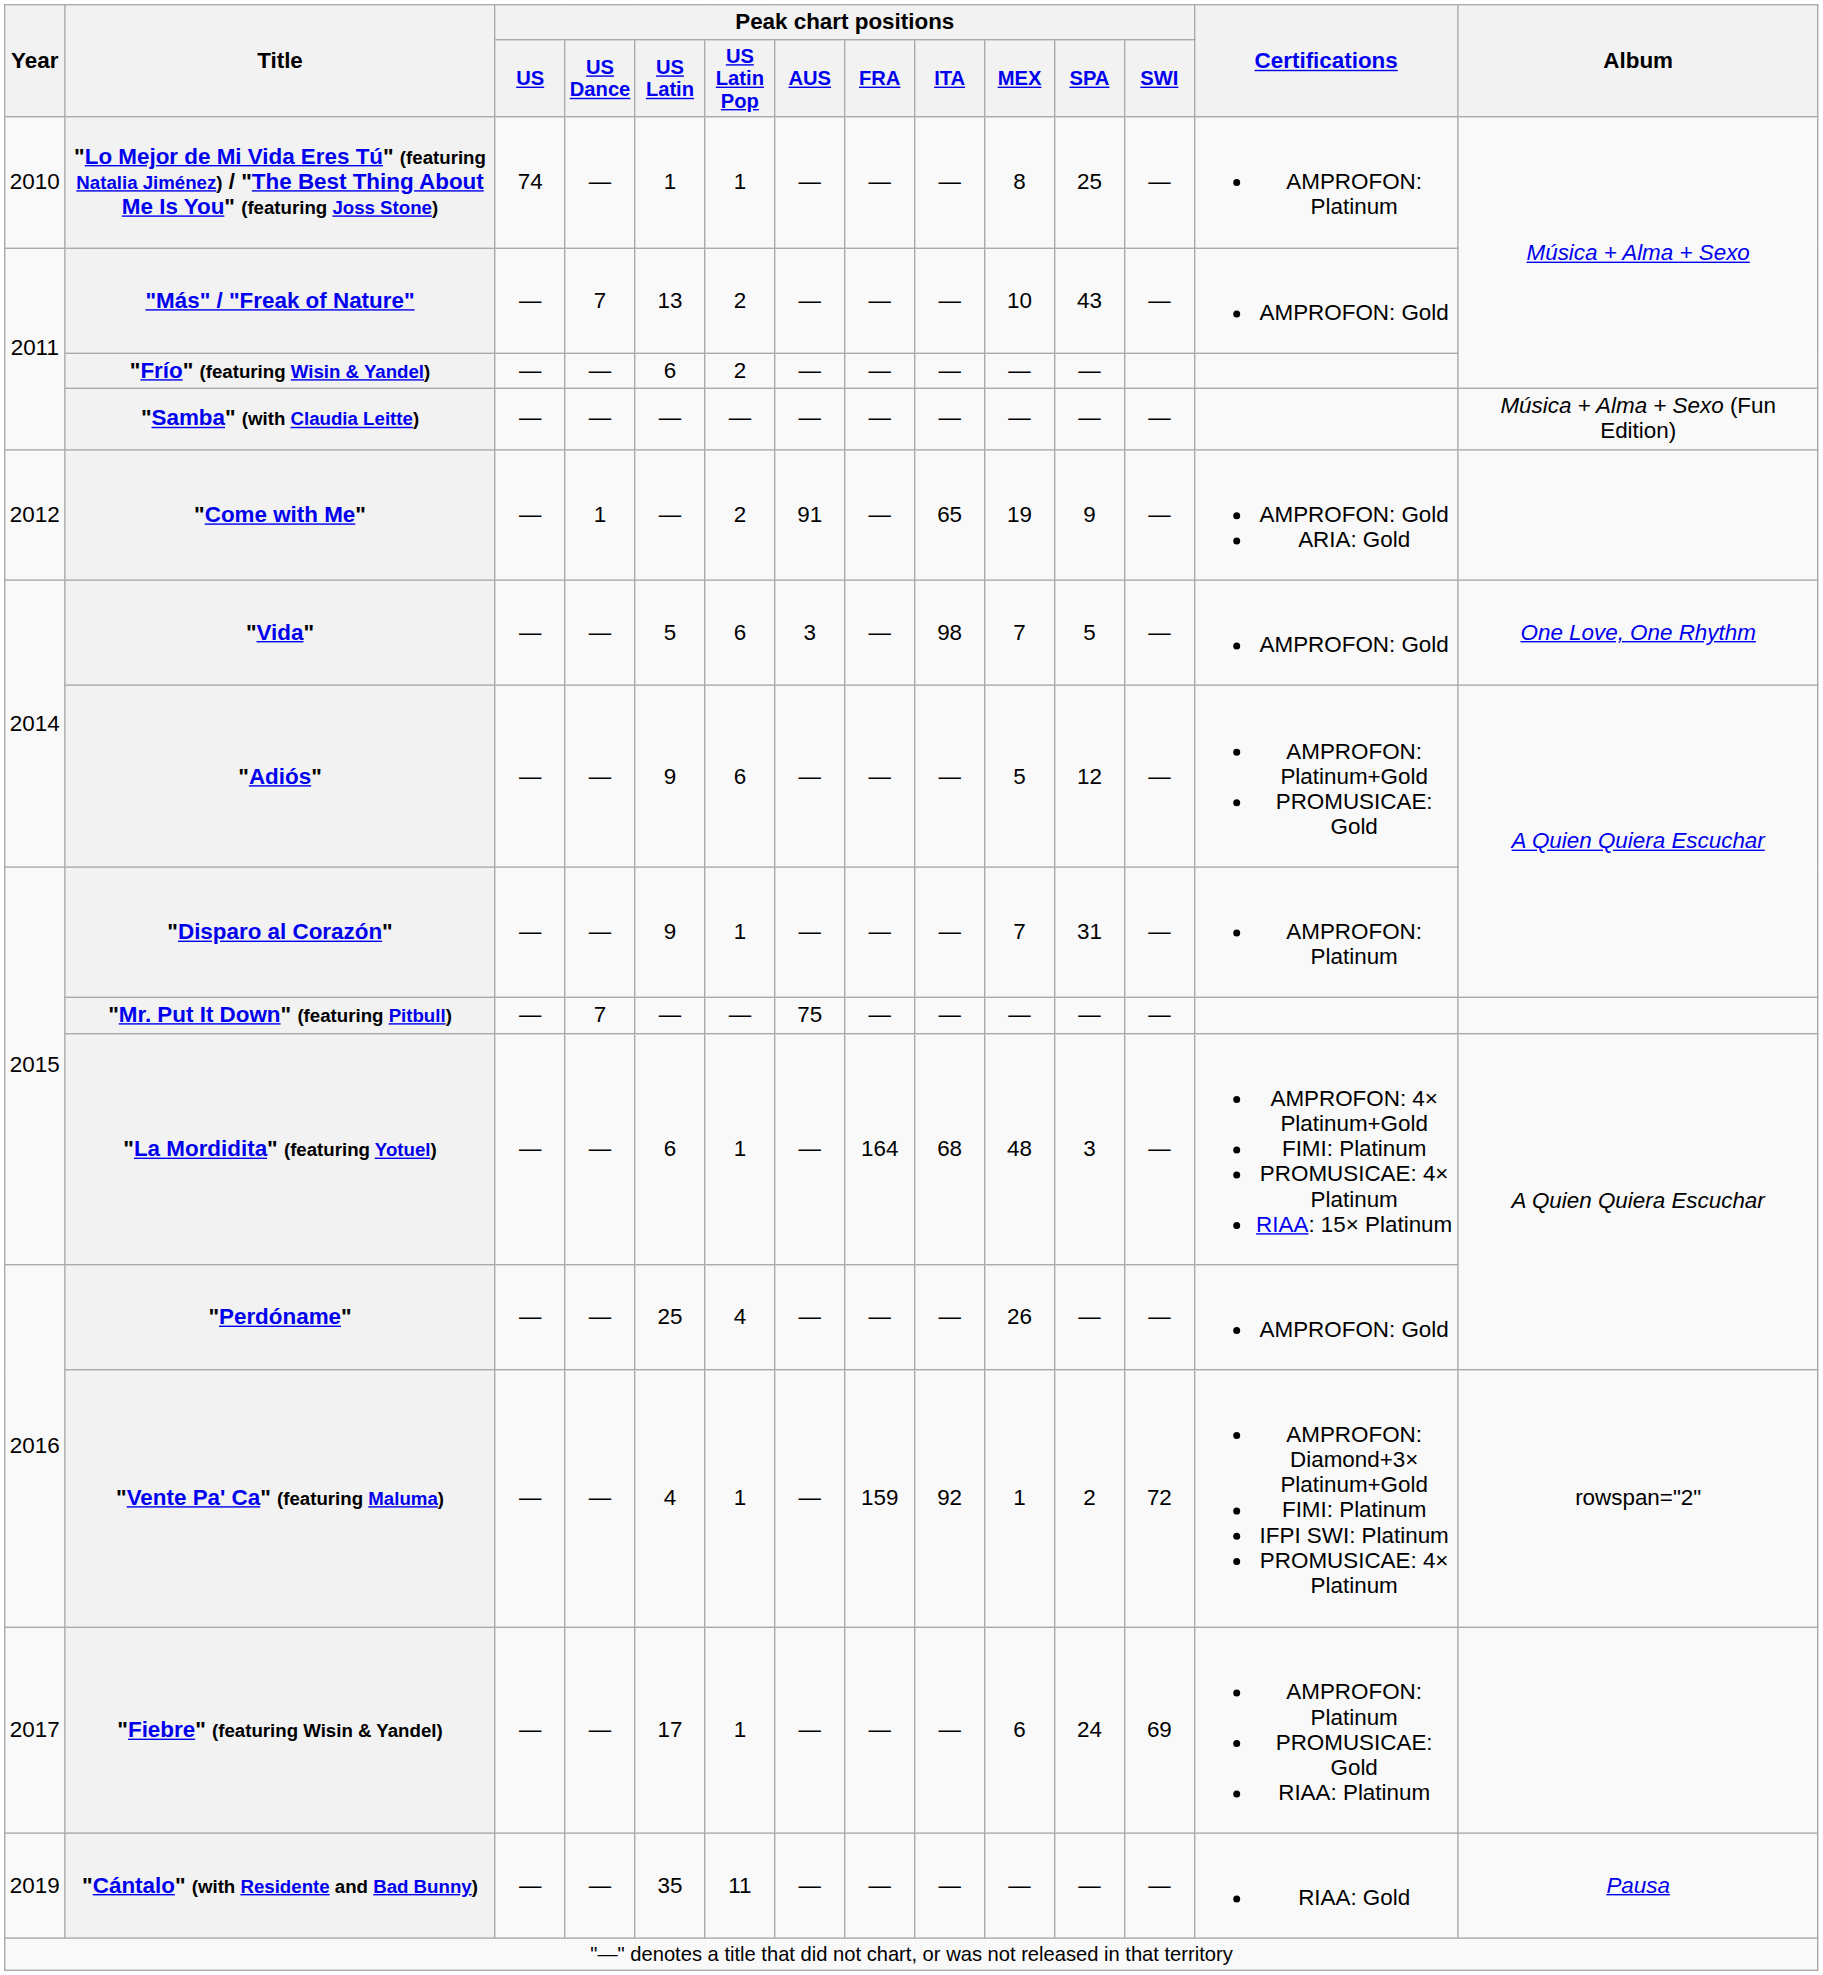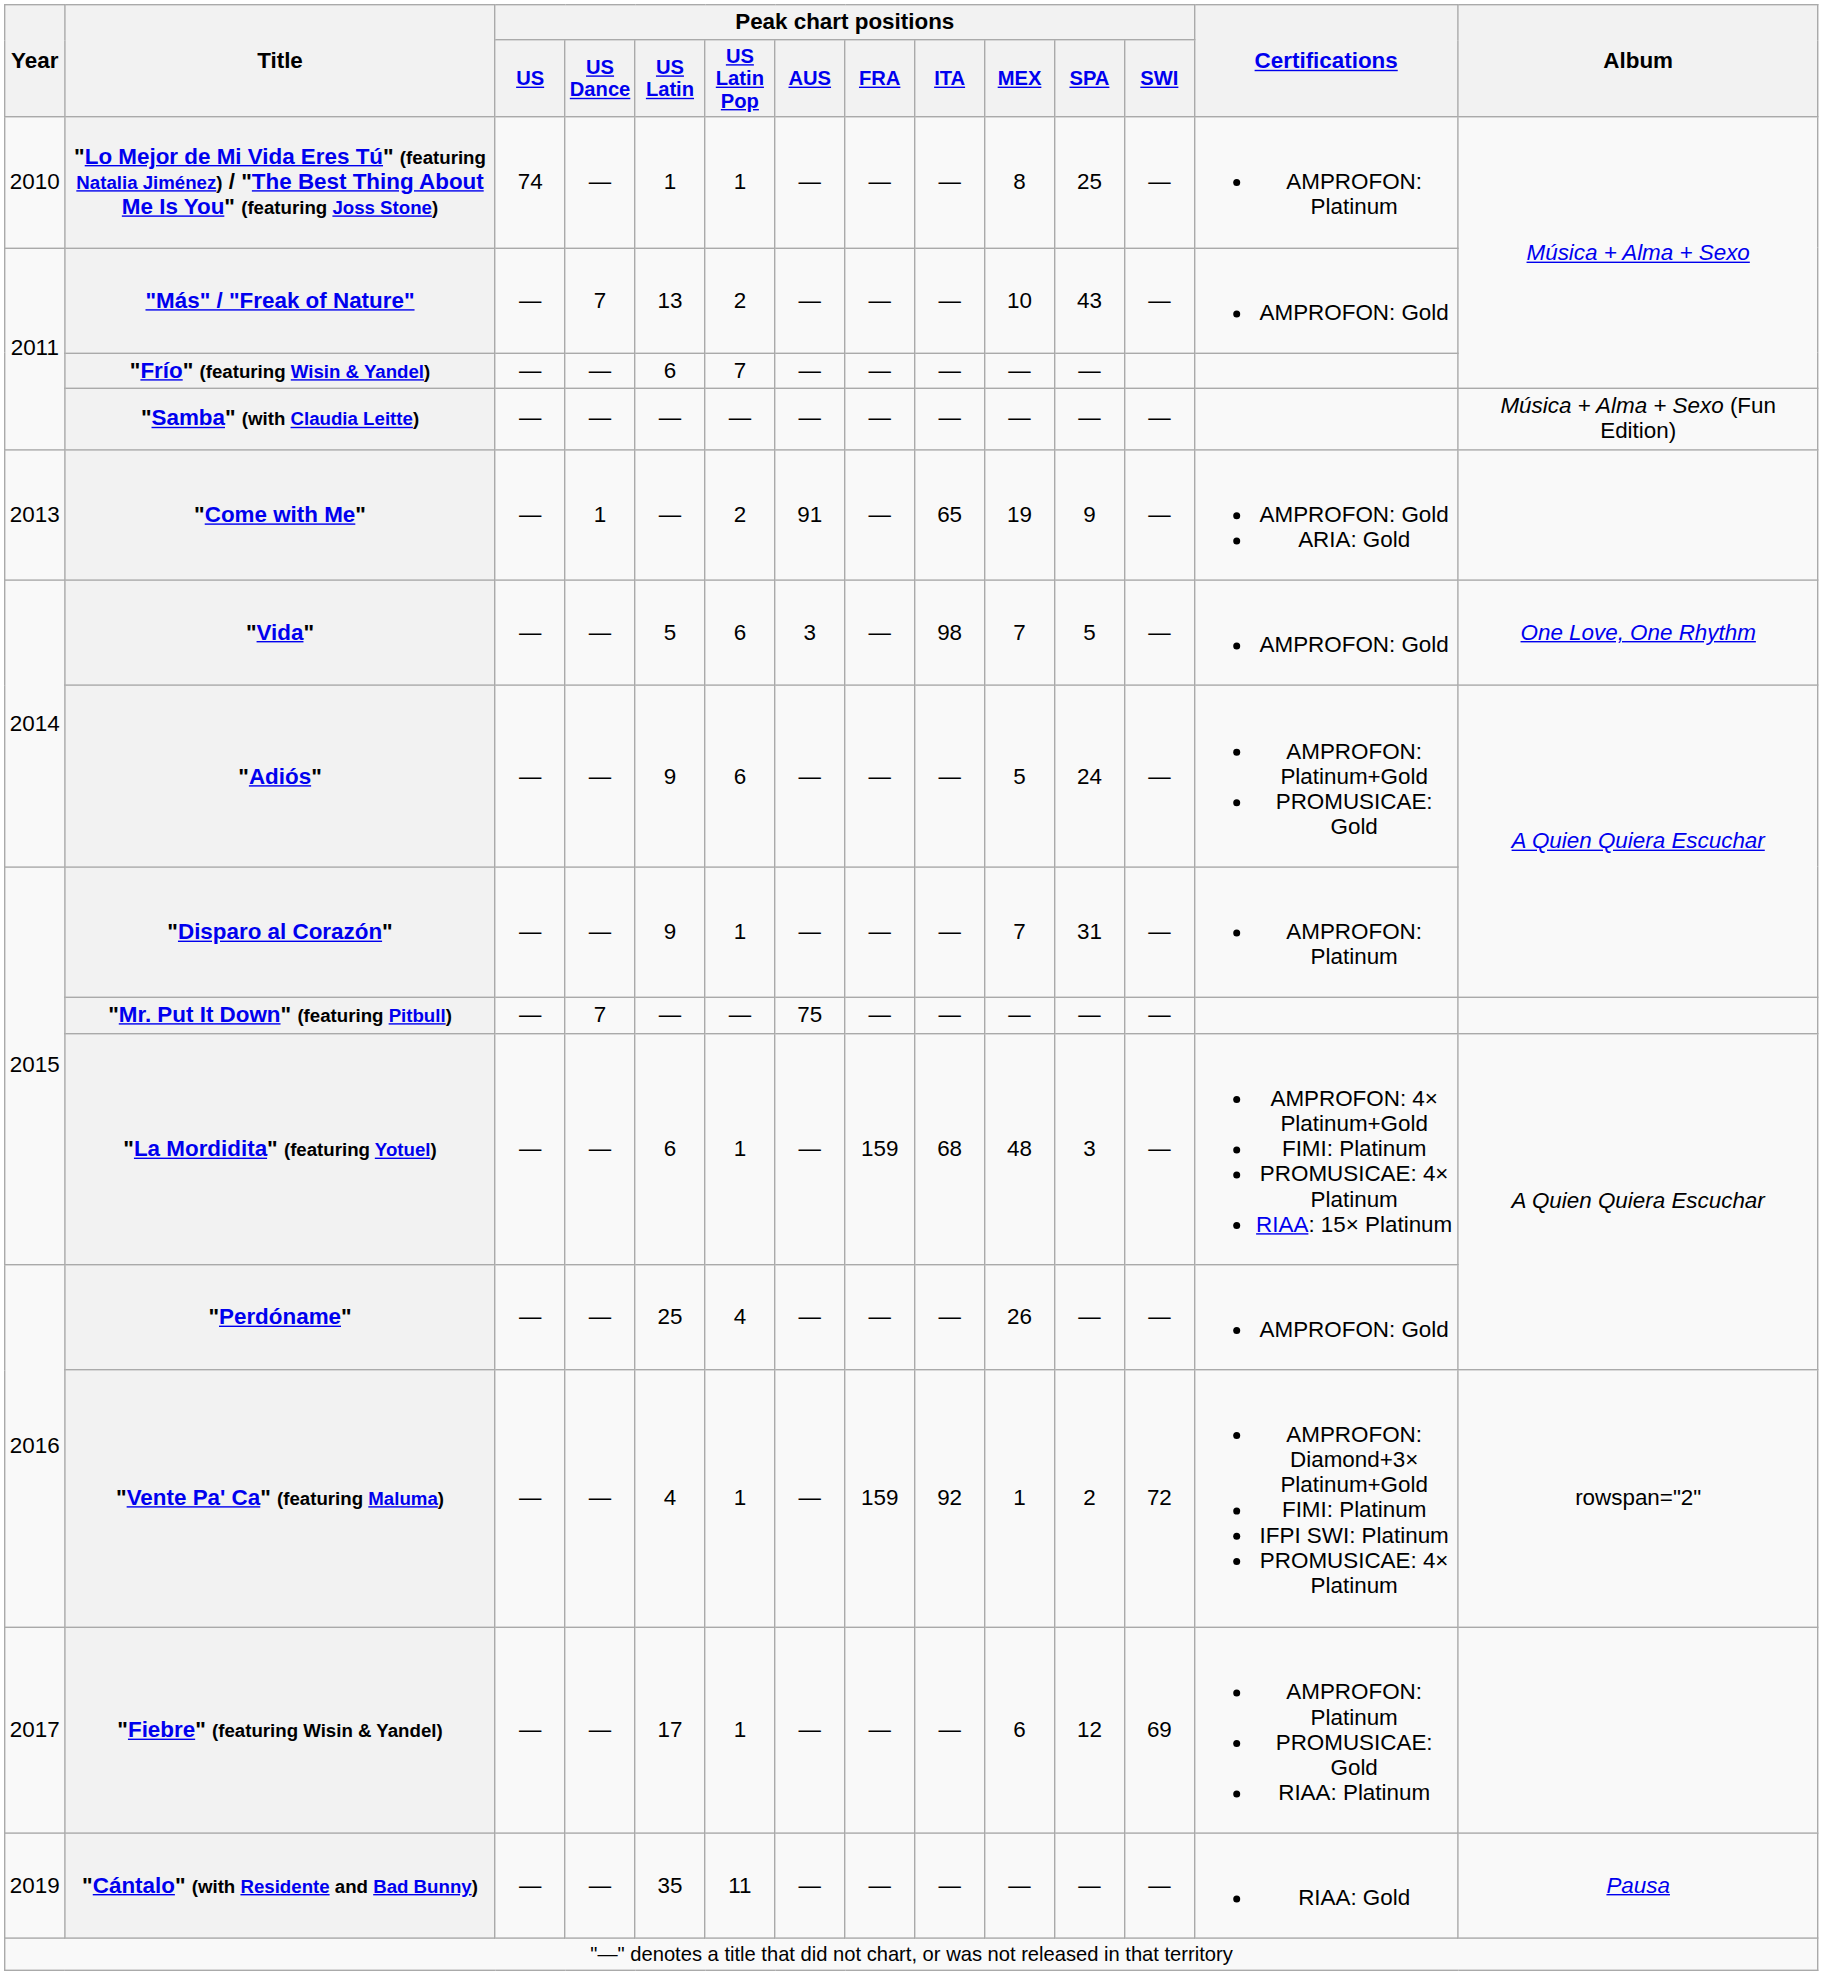"Frío" (featuring Wisin & Yandel) | Peak chart positions / US Latin Pop: 2 -> 7
"Come with Me" | Year: 2012 -> 2013
"Adiós" | Peak chart positions / SPA: 12 -> 24
"La Mordidita" (featuring Yotuel) | Peak chart positions / FRA: 164 -> 159
"Fiebre" (featuring Wisin & Yandel) | Peak chart positions / SPA: 24 -> 12
